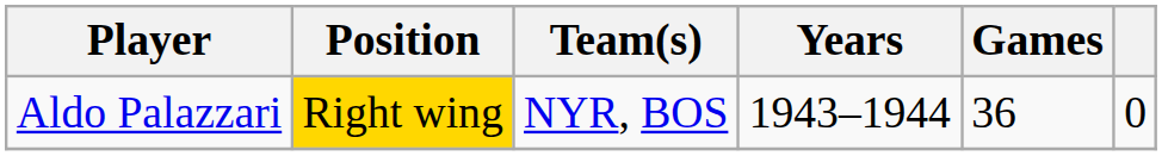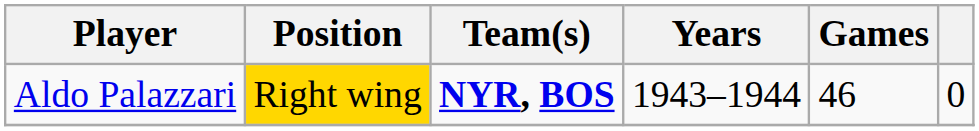Aldo Palazzari | Team(s): normal -> bold
Aldo Palazzari | Games: 36 -> 46
